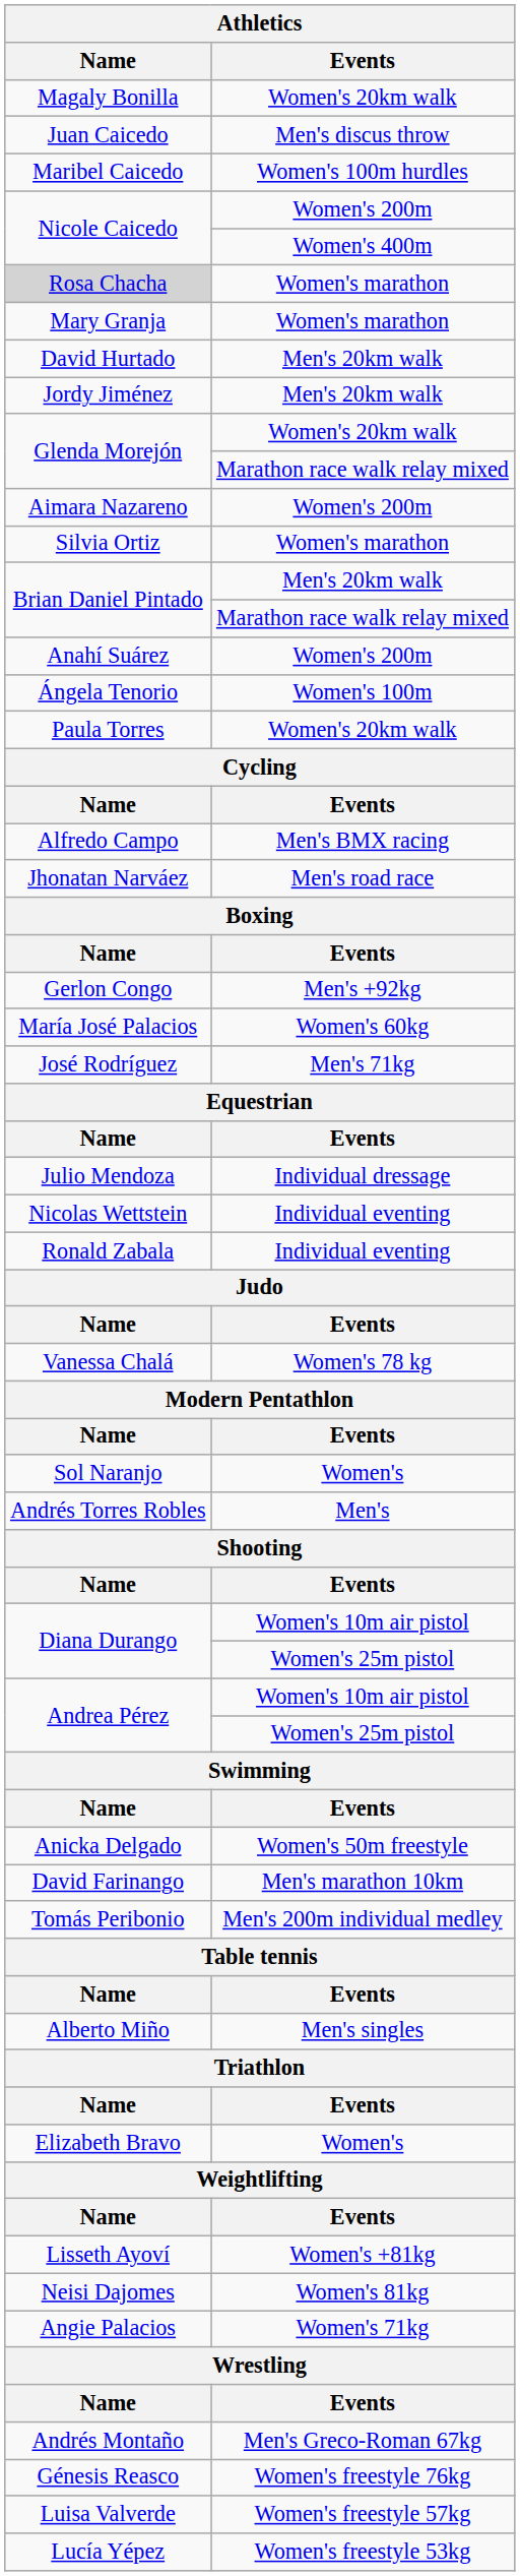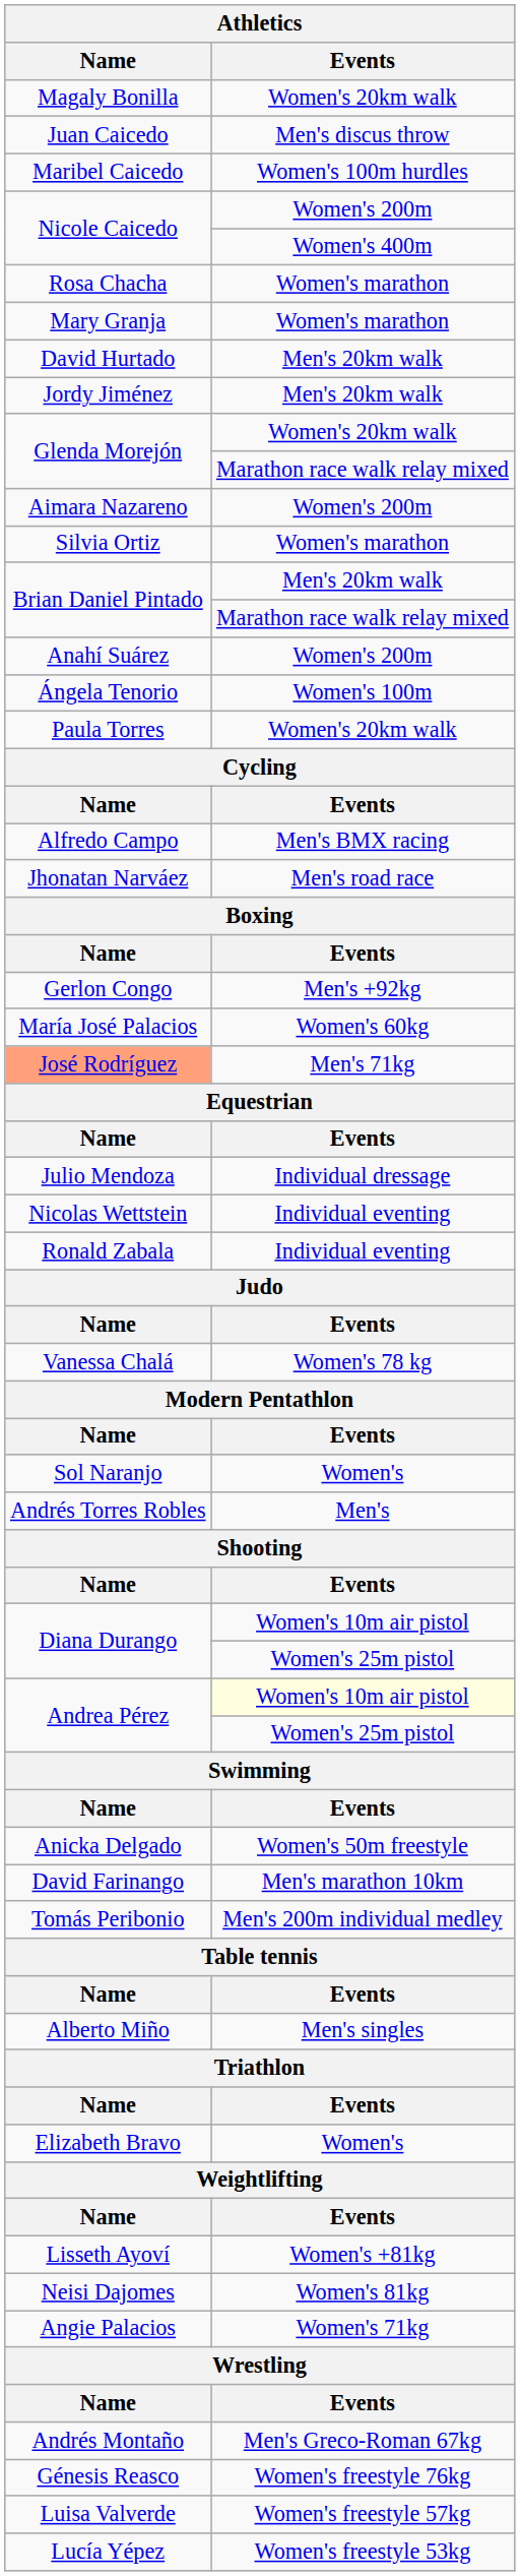Rosa Chacha | Name: lightgrey background -> no background
José Rodríguez | Name: no background -> lightsalmon background
Andrea Pérez / Women's 10m air pistol | Events: no background -> lightyellow background
